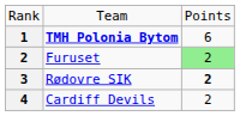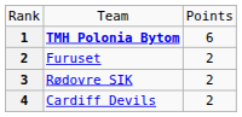Furuset | column 3: lightgreen background -> no background
Rødovre SIK | column 3: bold -> normal
